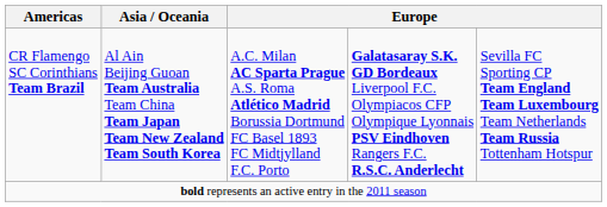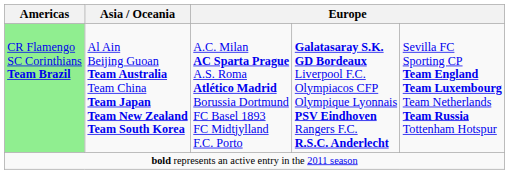CR Flamengo SC Corinthians Team Brazil | Americas: no background -> lightgreen background
